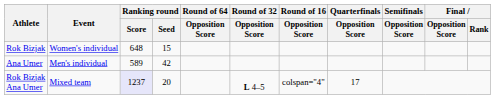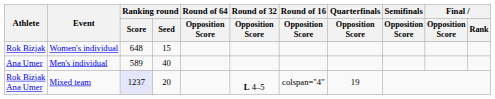Ana Umer | Ranking round / Seed: 42 -> 40
Rok Bizjak Ana Umer | Quarterfinals / Opposition Score: 17 -> 19
